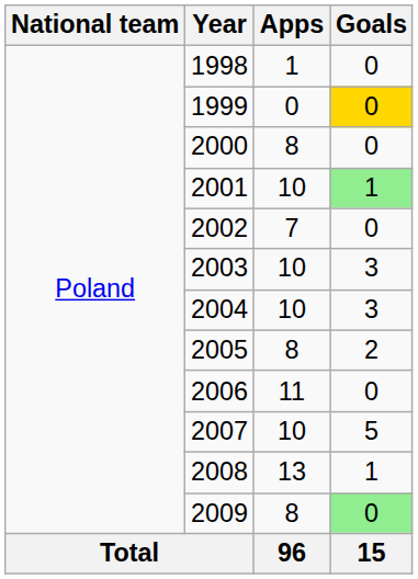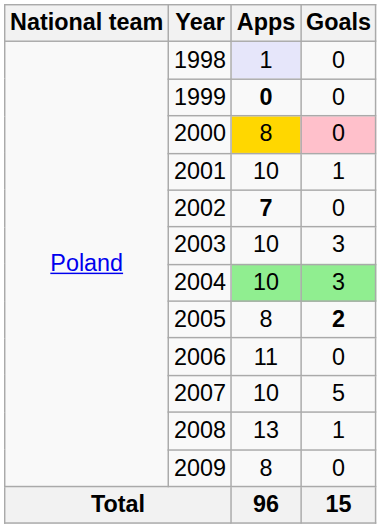1998 | Apps: no background -> lavender background
1999 | Apps: normal -> bold
1999 | Goals: gold background -> no background
2000 | Apps: no background -> gold background
2000 | Goals: no background -> pink background
2001 | Goals: lightgreen background -> no background
2002 | Apps: normal -> bold
2004 | Apps: no background -> lightgreen background
2004 | Goals: no background -> lightgreen background
2005 | Goals: normal -> bold
2009 | Goals: lightgreen background -> no background
